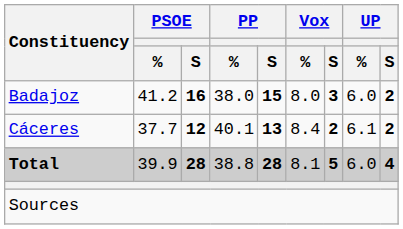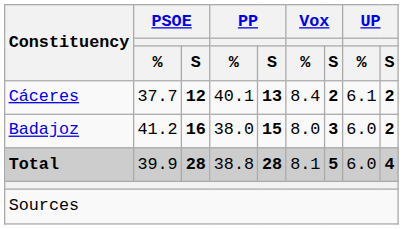rows swapped: Badajoz <-> Cáceres
